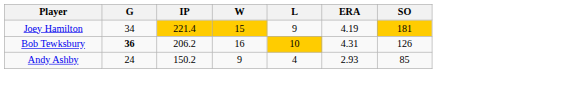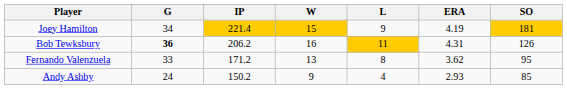Bob Tewksbury | L: 10 -> 11
+ row: Fernando Valenzuela | 33 | 171.2 | 13 | 8 | 3.62 | 95
